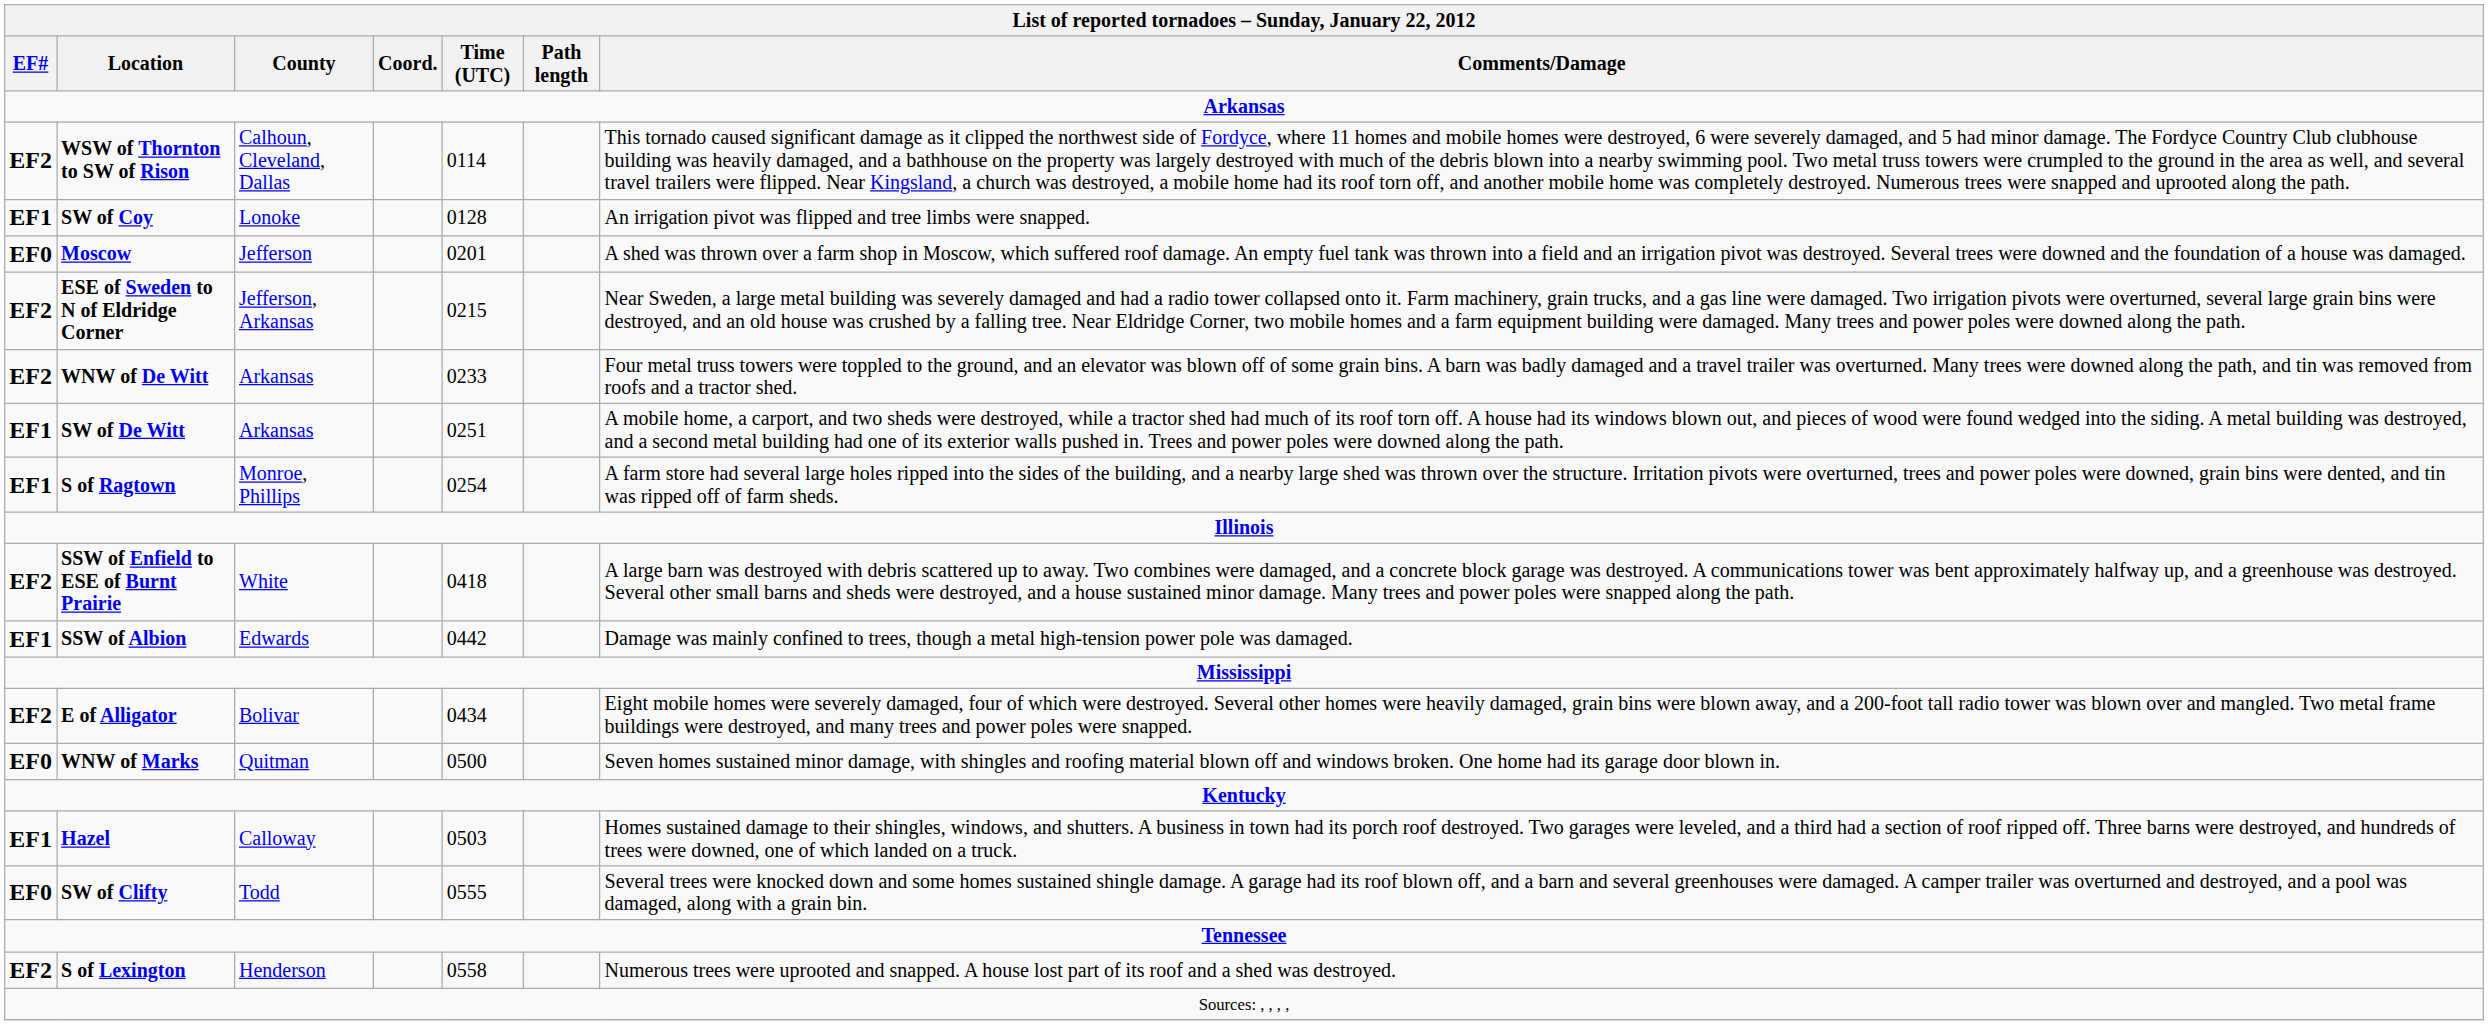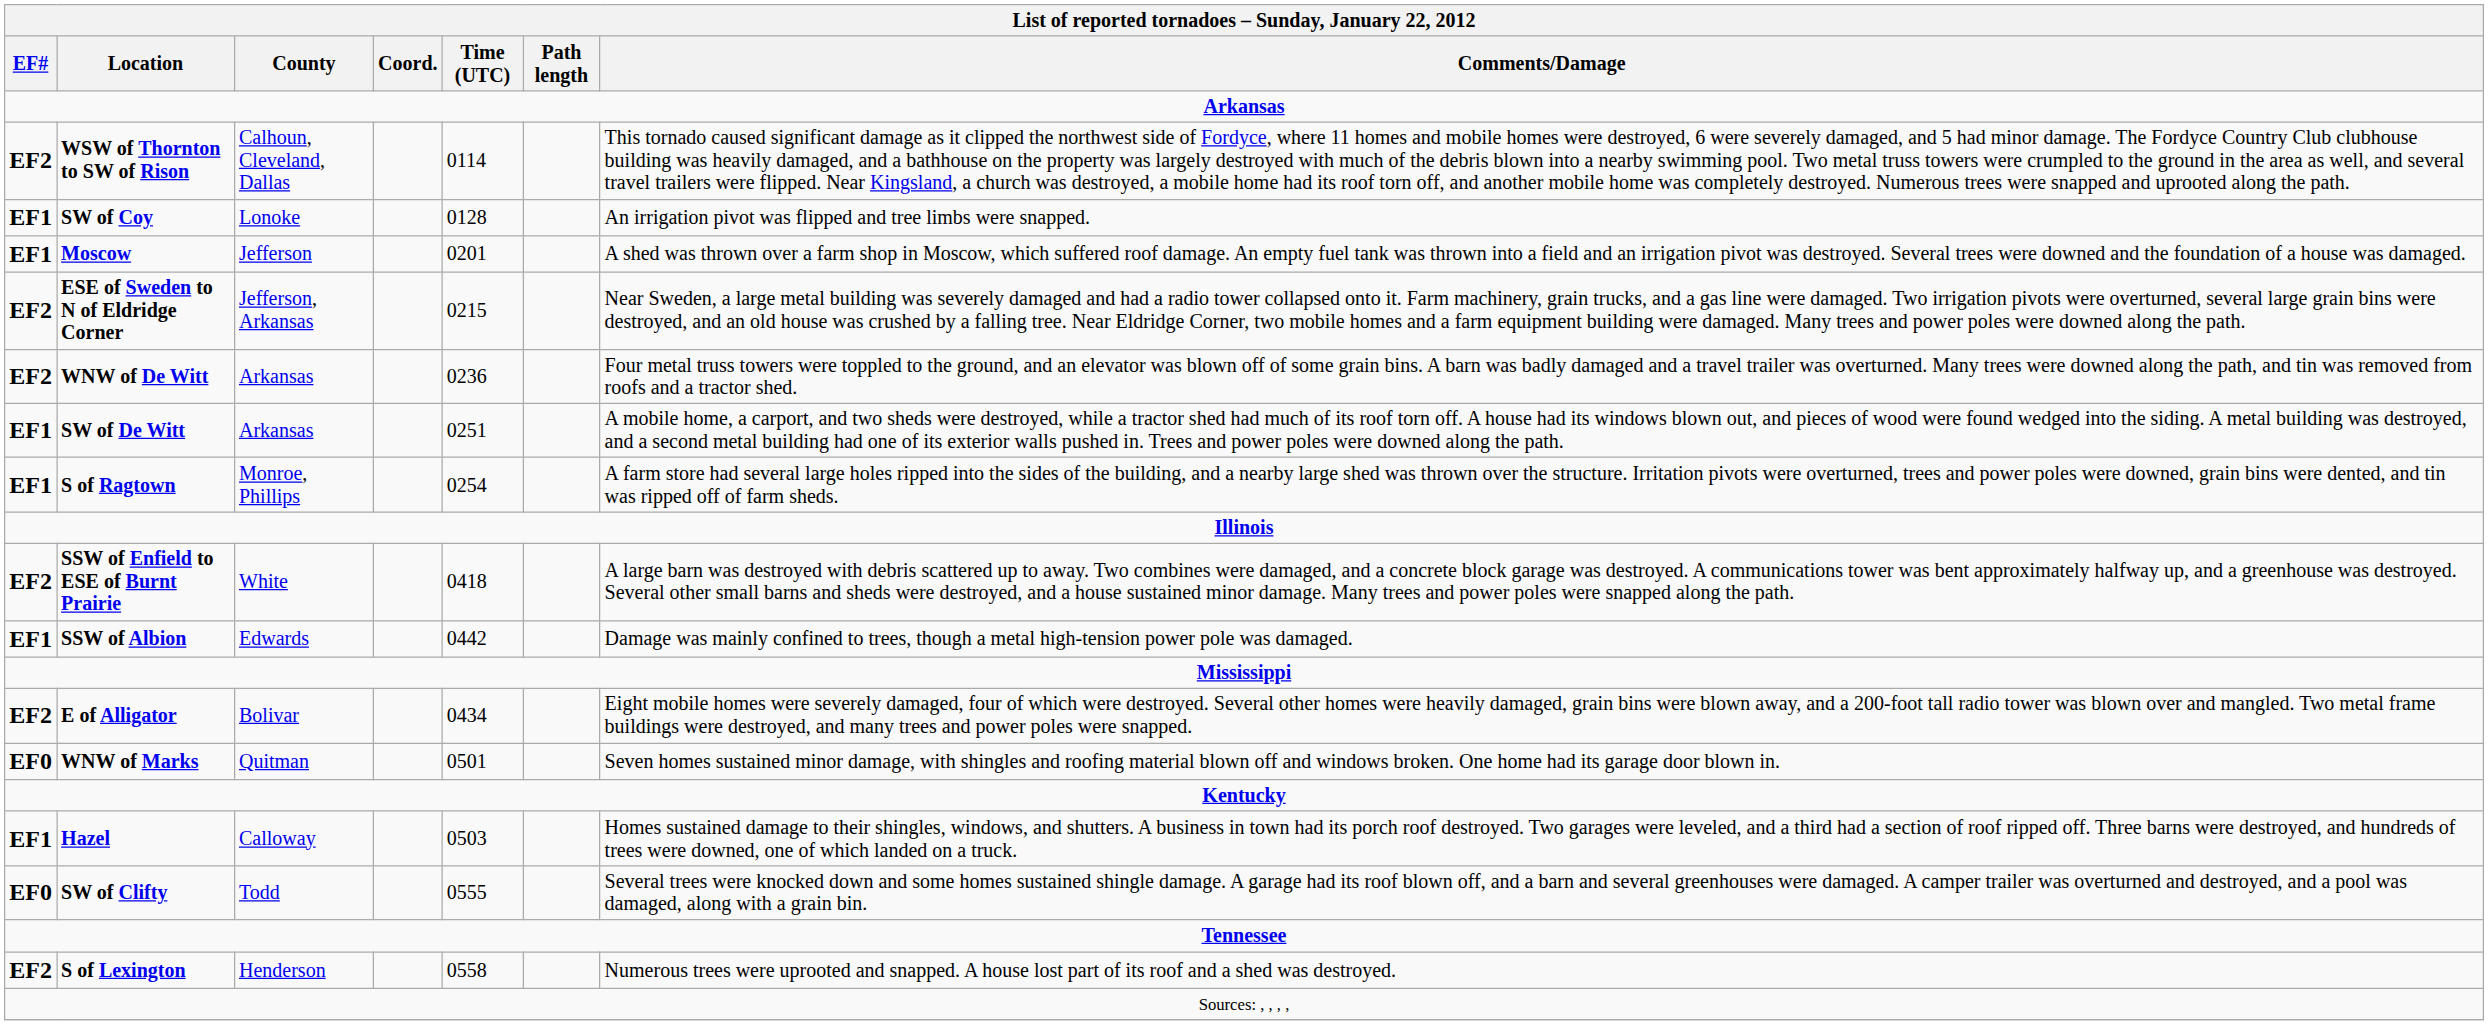Moscow | EF#: EF0 -> EF1
WNW of De Witt | Time (UTC): 0233 -> 0236
WNW of Marks | Time (UTC): 0500 -> 0501
